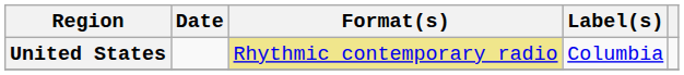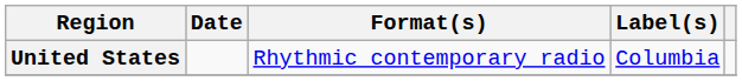United States | Format(s): khaki background -> no background
